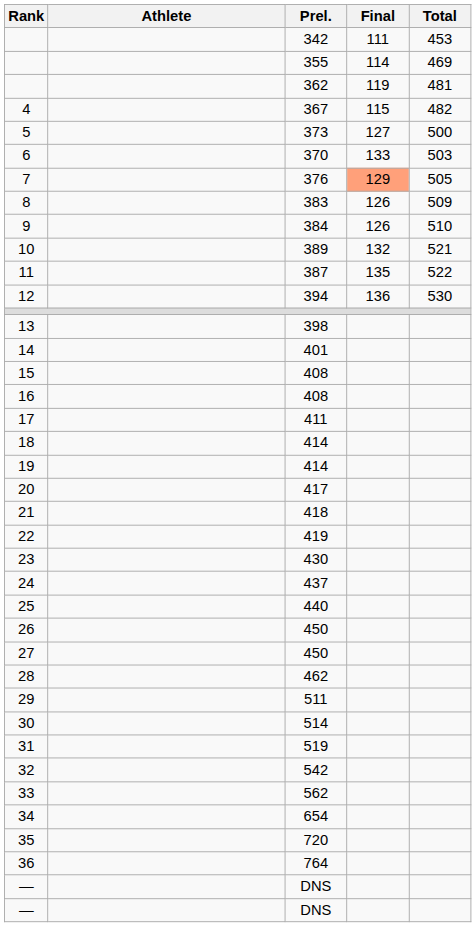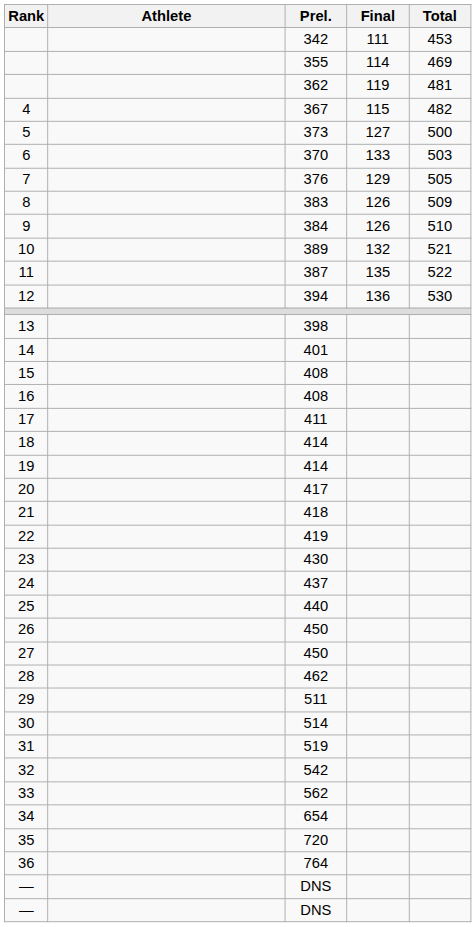7 | Final: lightsalmon background -> no background
